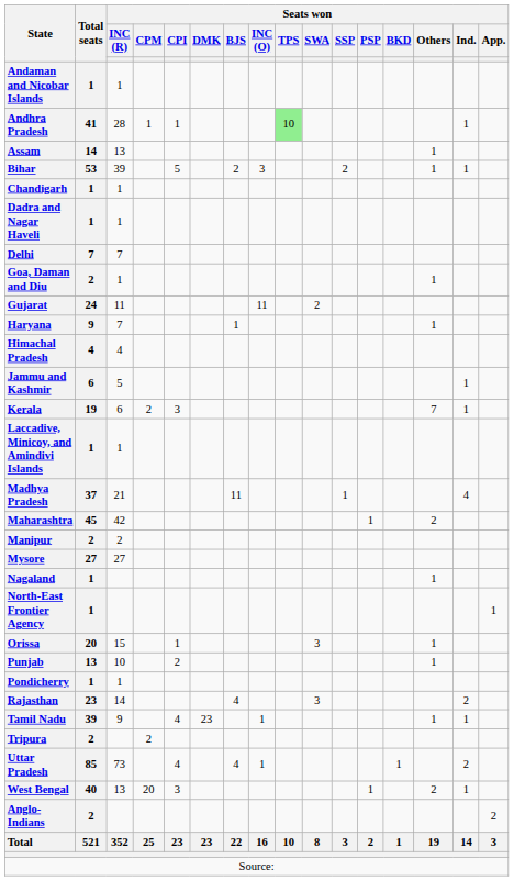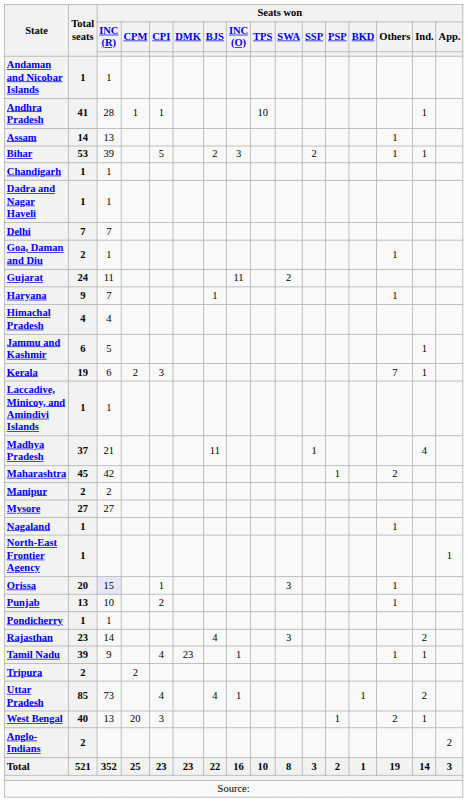Andhra Pradesh | Seats won / TPS: lightgreen background -> no background
Orissa | Seats won / INC (R): no background -> lavender background
